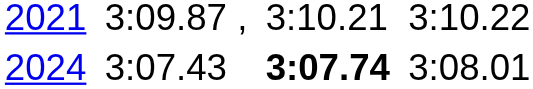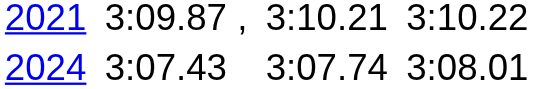2024 | column 3: bold -> normal
